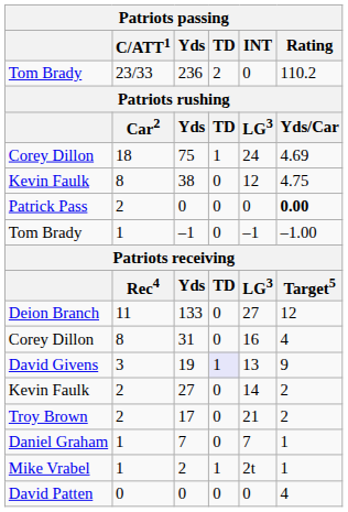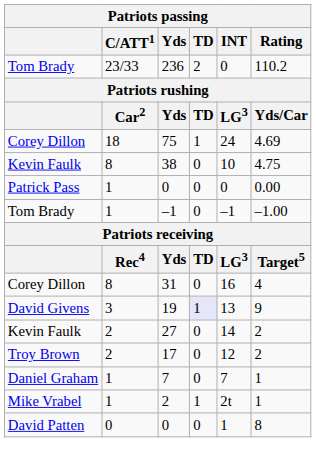38 | INT: 12 -> 10
Patrick Pass / 0 | C/ATT1: 2 -> 1
Patrick Pass / 0 | Rating: bold -> normal
- row: Deion Branch | 11 | 133 | 0 | 27 | 12
17 | INT: 21 -> 12
David Patten / 0 | INT: 0 -> 1
David Patten / 0 | Rating: 4 -> 8
